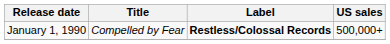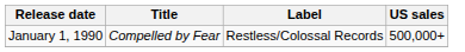January 1, 1990 | Label: bold -> normal
